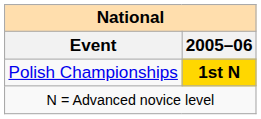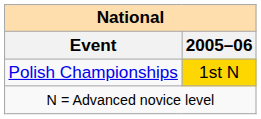Polish Championships | 2005–06: bold -> normal
